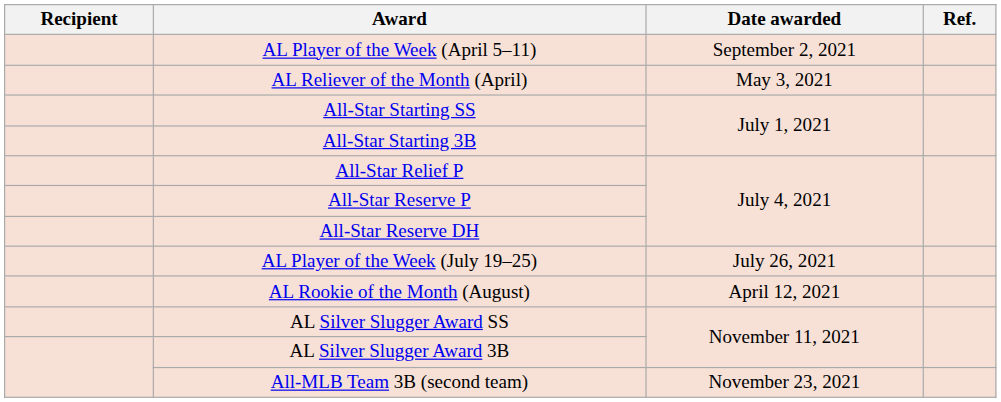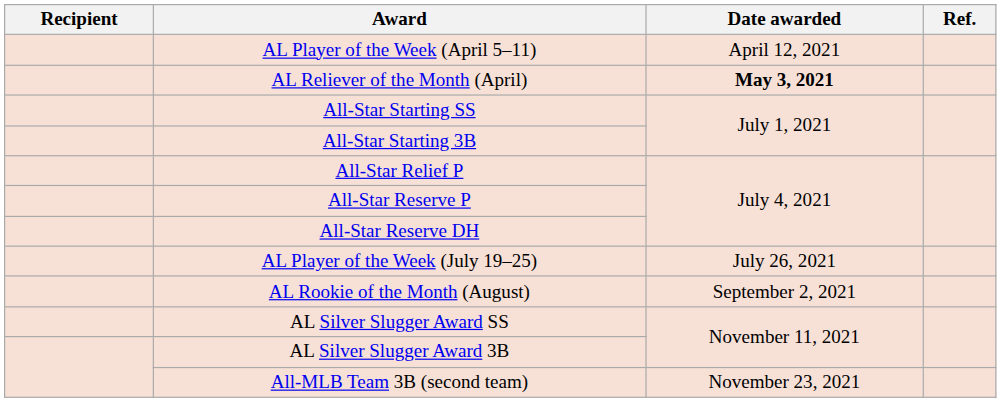AL Player of the Week (April 5–11) | Date awarded: September 2, 2021 -> April 12, 2021
AL Reliever of the Month (April) | Date awarded: normal -> bold
AL Rookie of the Month (August) | Date awarded: April 12, 2021 -> September 2, 2021
